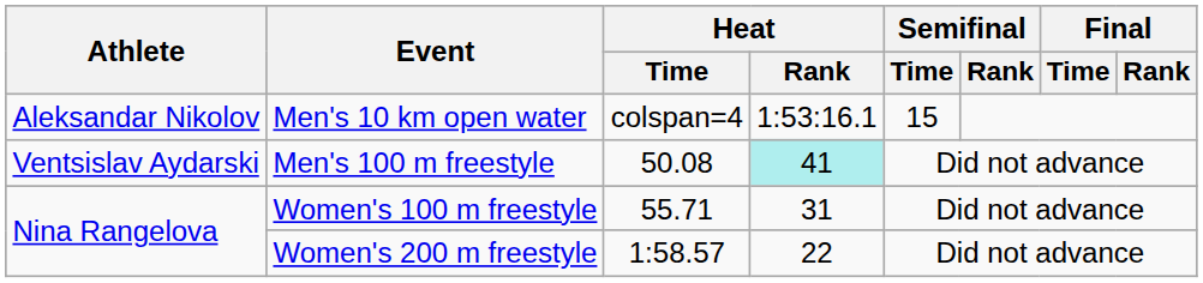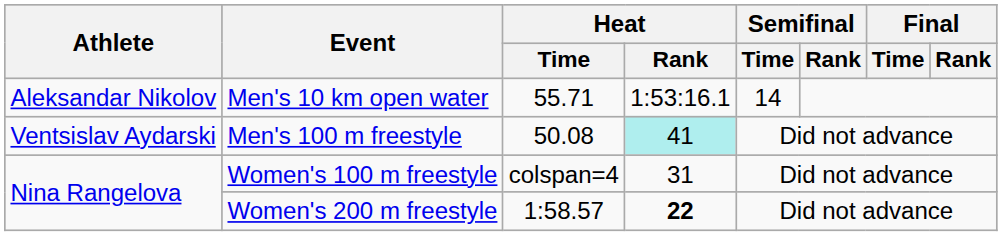Men's 10 km open water | Heat / Time: colspan=4 -> 55.71
Men's 10 km open water | Semifinal / Time: 15 -> 14
Women's 100 m freestyle | Heat / Time: 55.71 -> colspan=4
Women's 200 m freestyle | Heat / Rank: normal -> bold
